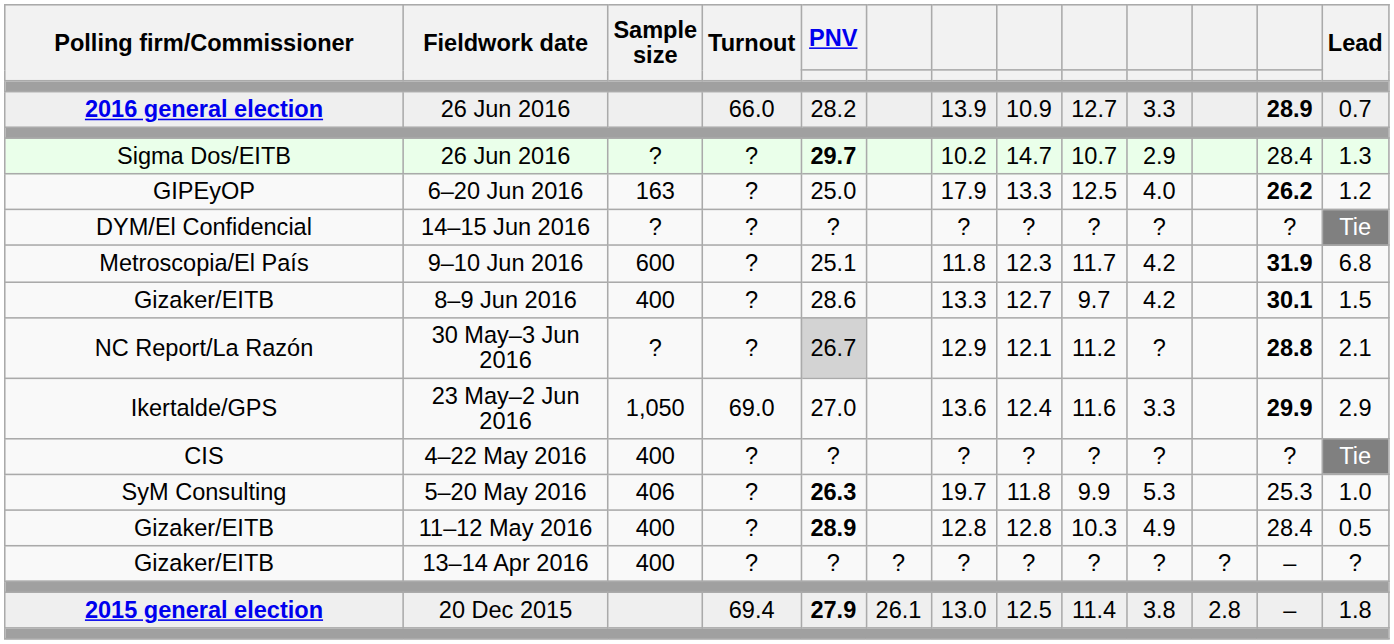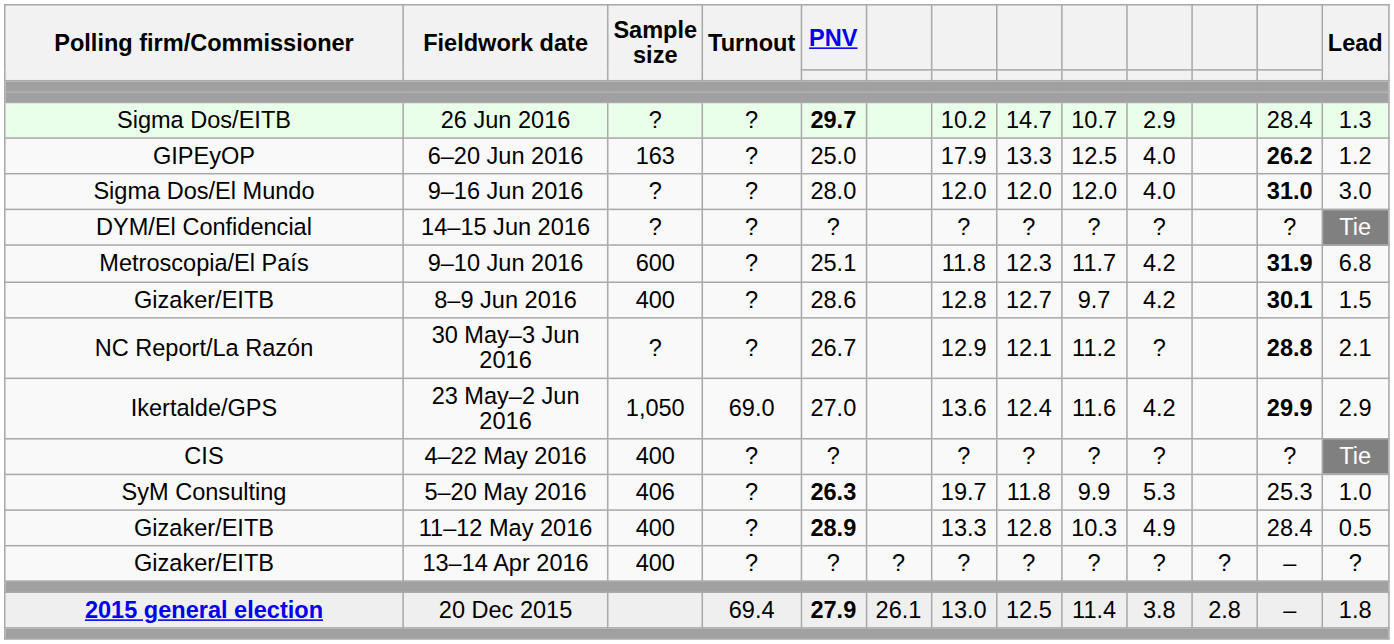- row: 2016 general election | 26 Jun 2016 | 66.0 | 28.2 | 13.9 | 10.9 | 12.7 | 3.3 | 28.9 | 0.7
+ row: Sigma Dos/El Mundo | 9–16 Jun 2016 | ? | ? | 28.0 | 12.0 | 12.0 | 12.0 | 4.0 | 31.0 | 3.0
8–9 Jun 2016 | column 7: 13.3 -> 12.8
30 May–3 Jun 2016 | PNV: lightgrey background -> no background
23 May–2 Jun 2016 | column 10: 3.3 -> 4.2
11–12 May 2016 | column 7: 12.8 -> 13.3
